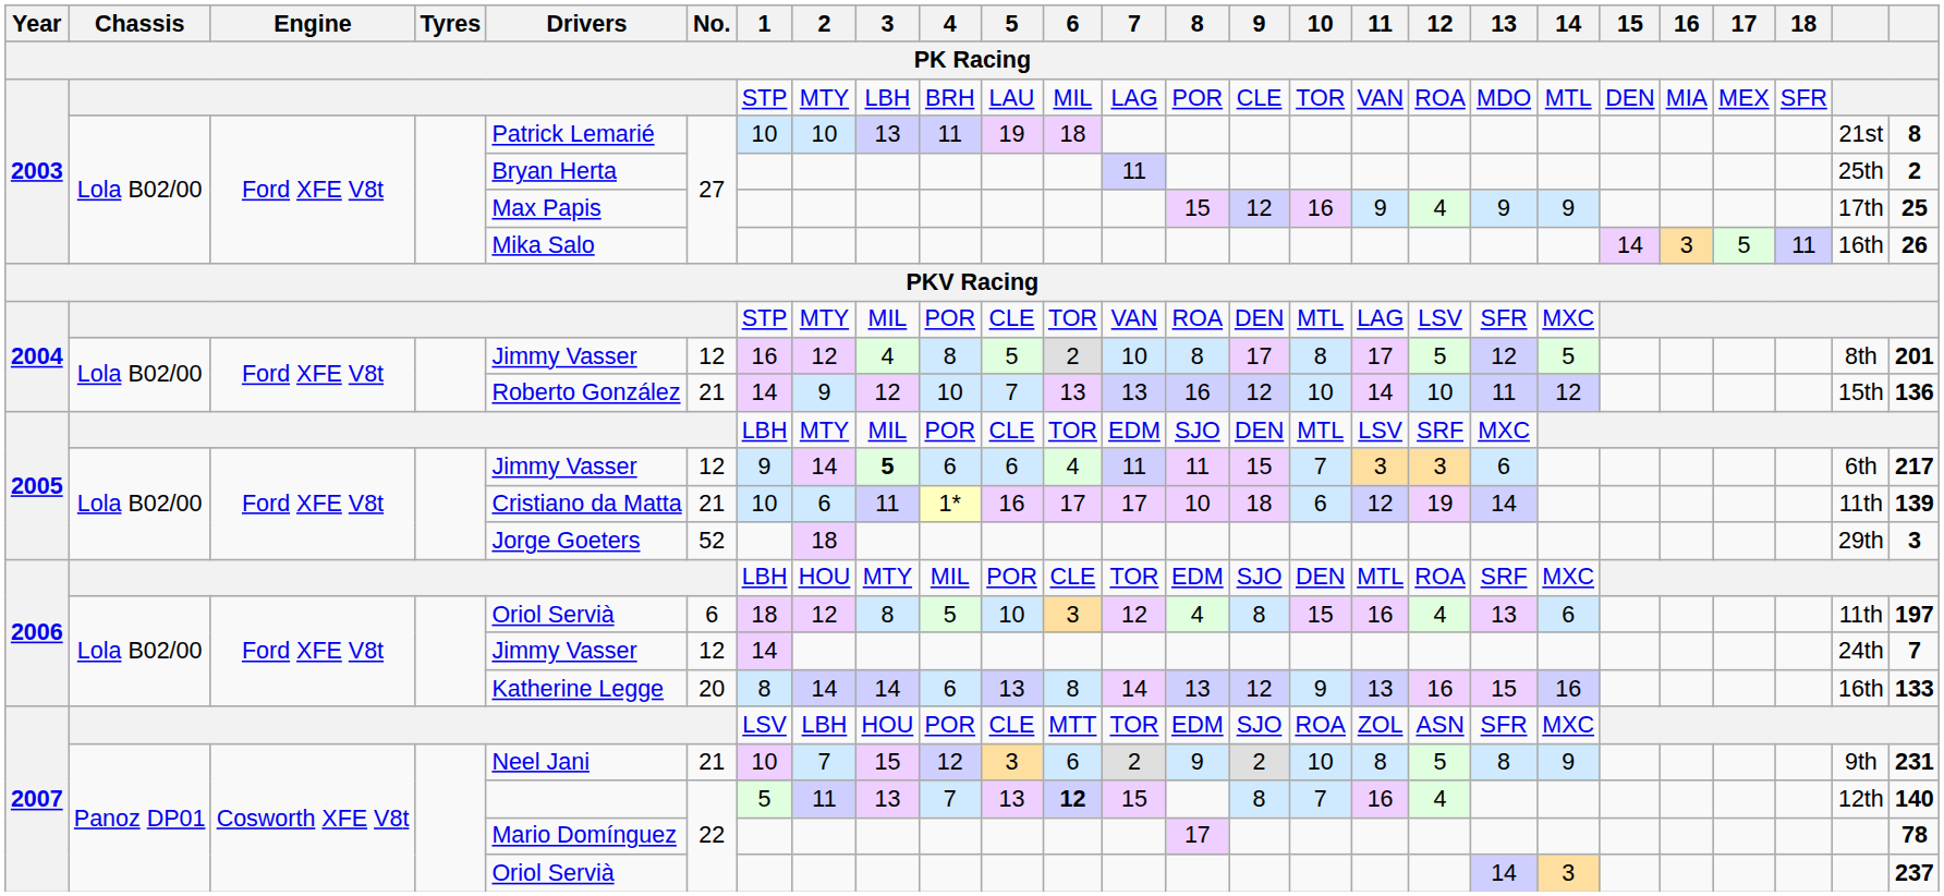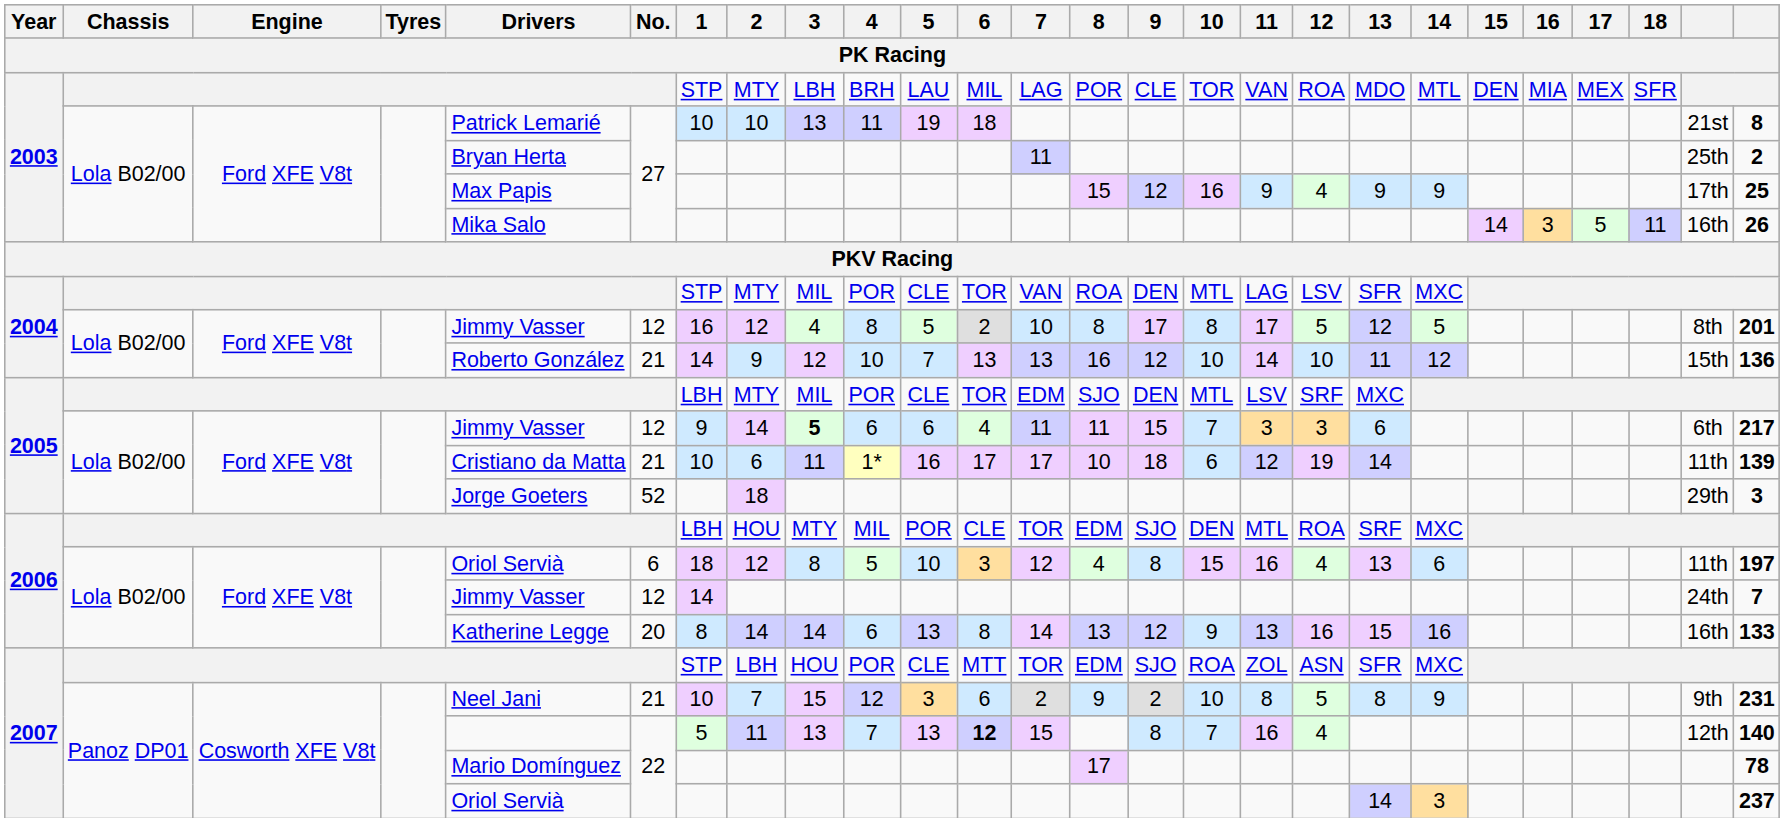row 20 | 1: LSV -> STP
